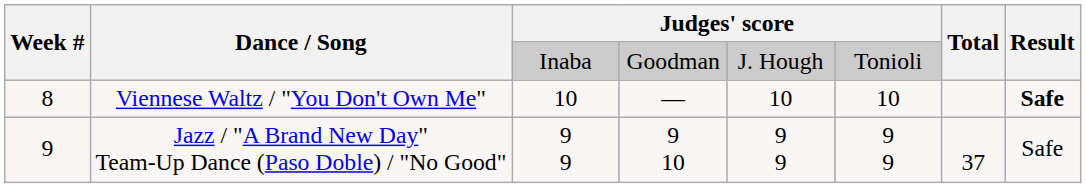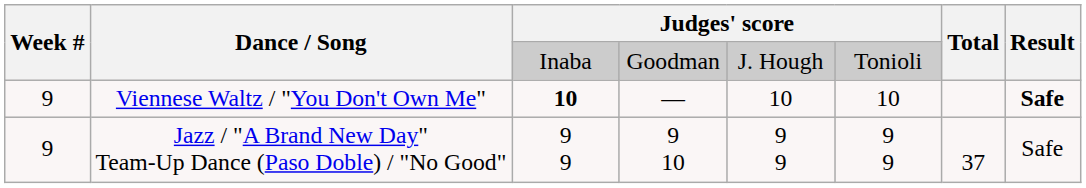Viennese Waltz / "You Don't Own Me" | Week #: 8 -> 9
Viennese Waltz / "You Don't Own Me" | column 3: normal -> bold
